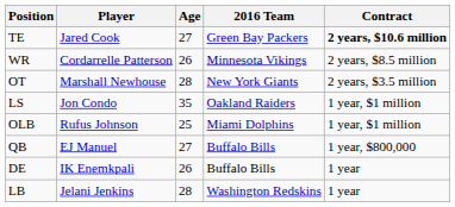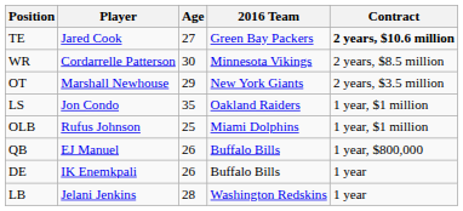WR | Age: 26 -> 30
OT | Age: 28 -> 29
QB | Age: 27 -> 26
